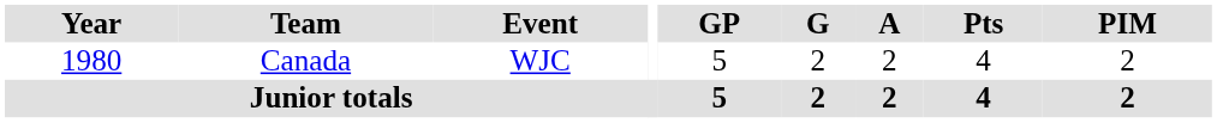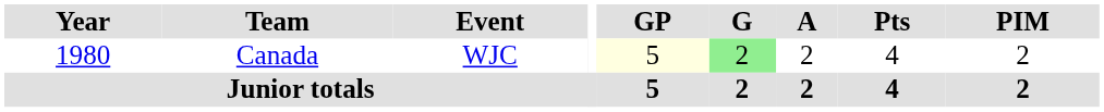Canada | GP: no background -> lightyellow background
Canada | G: no background -> lightgreen background
